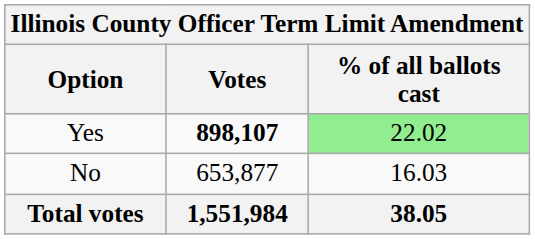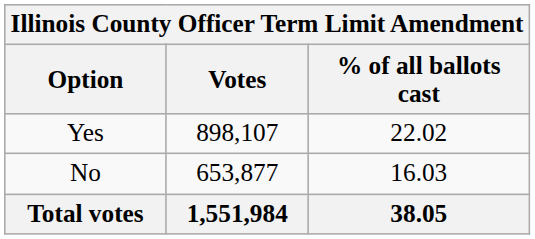Yes | Votes: bold -> normal
Yes | % of all ballots cast: lightgreen background -> no background
